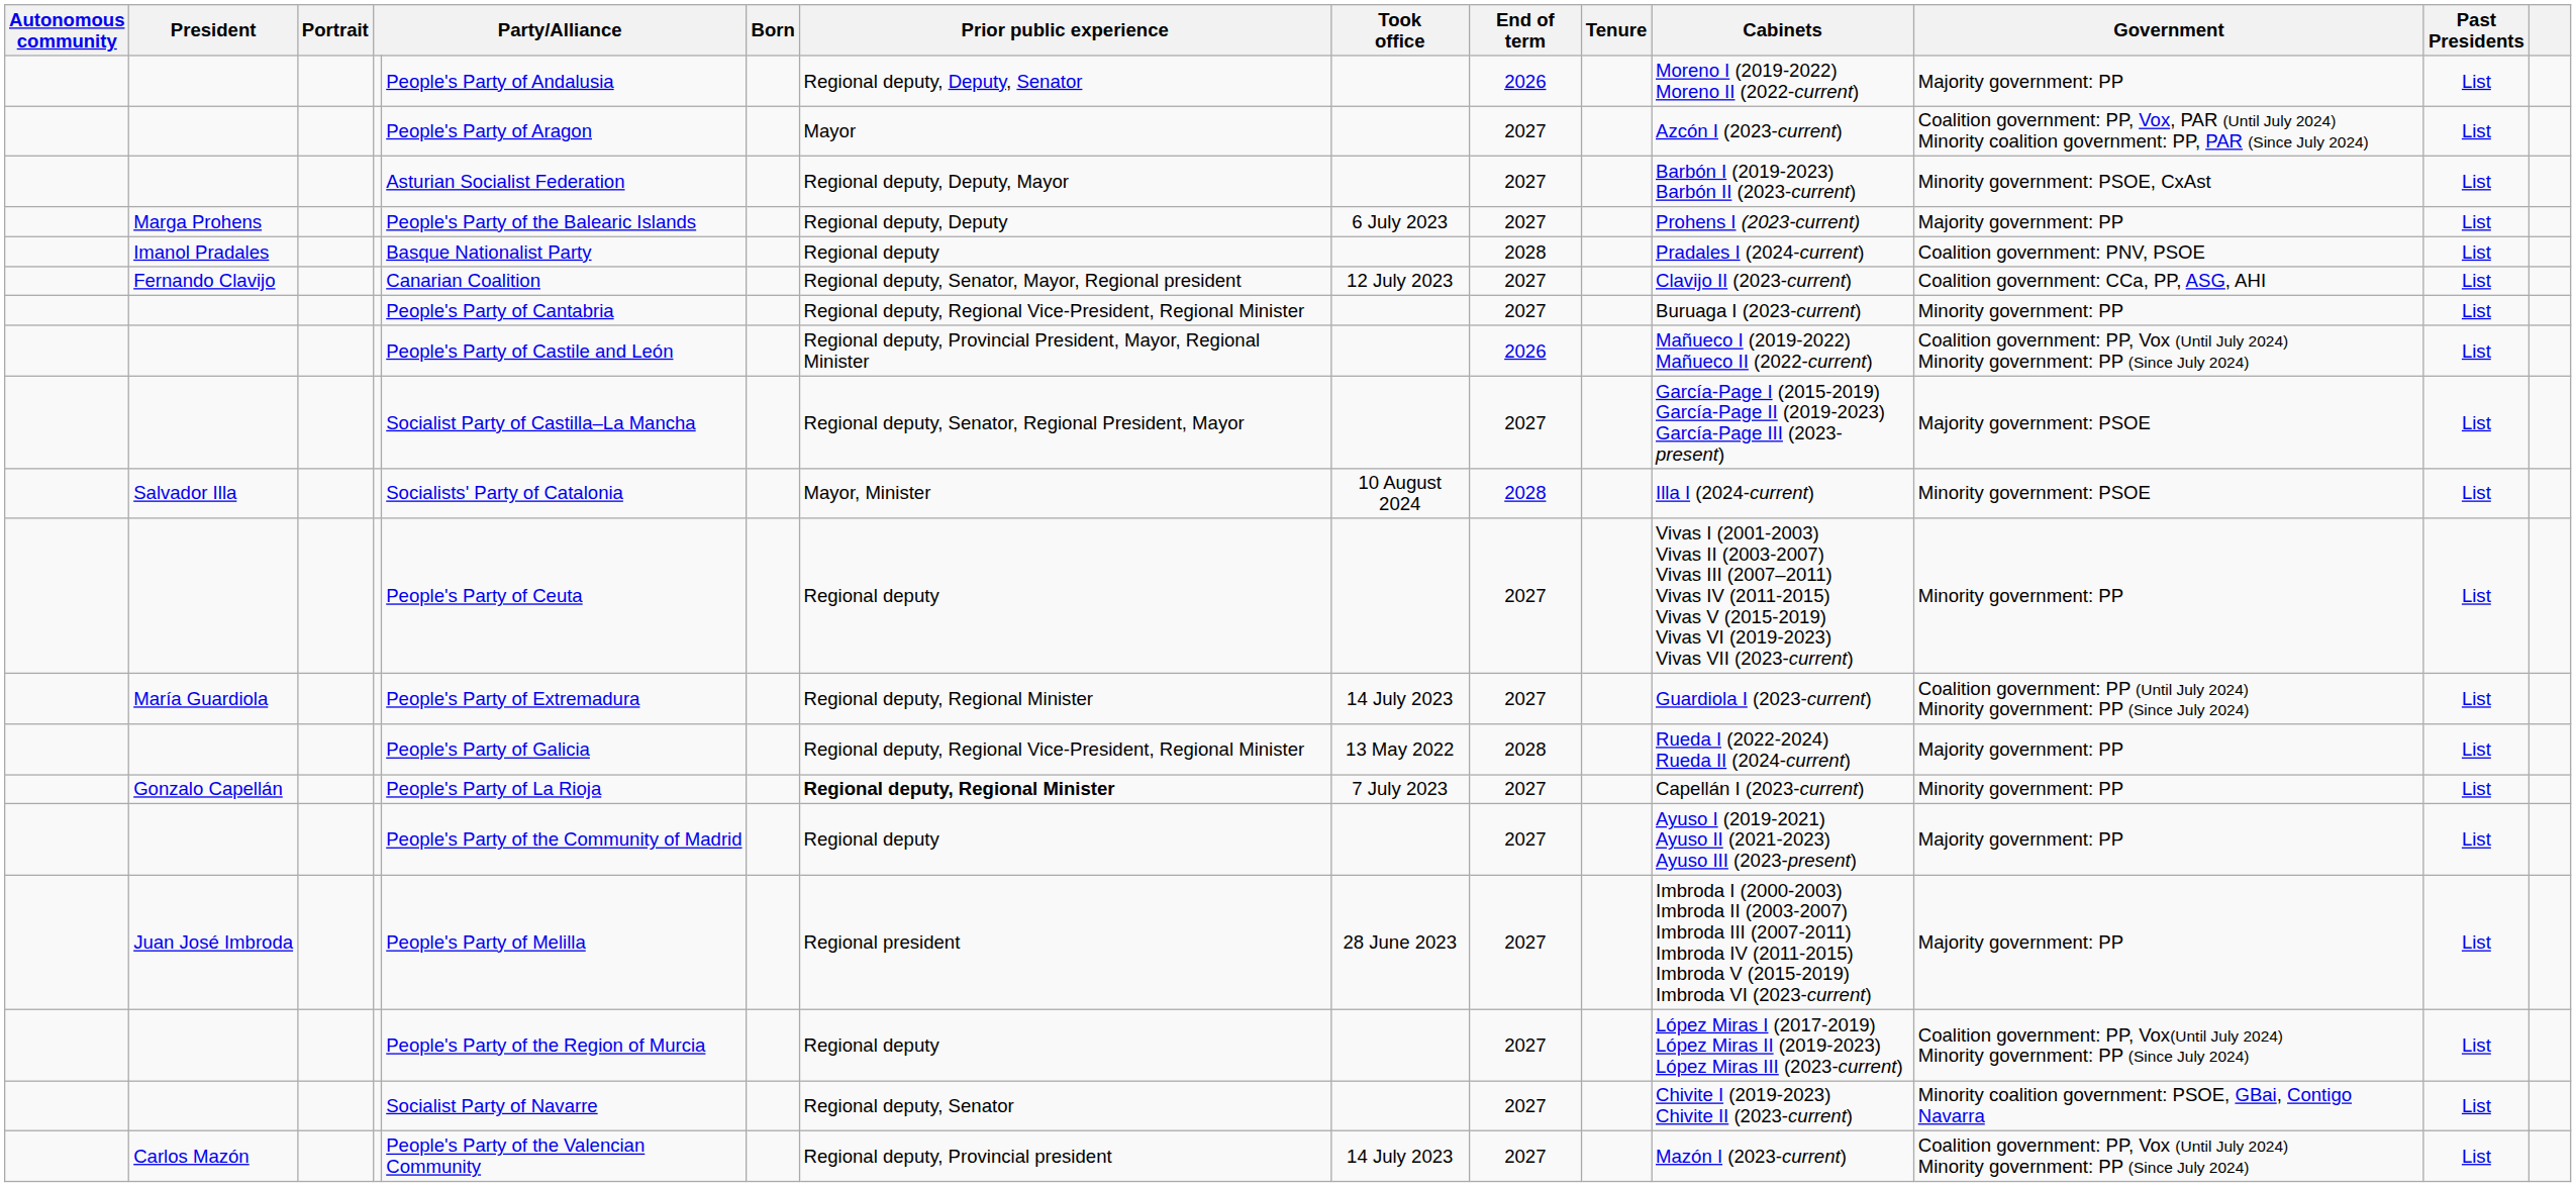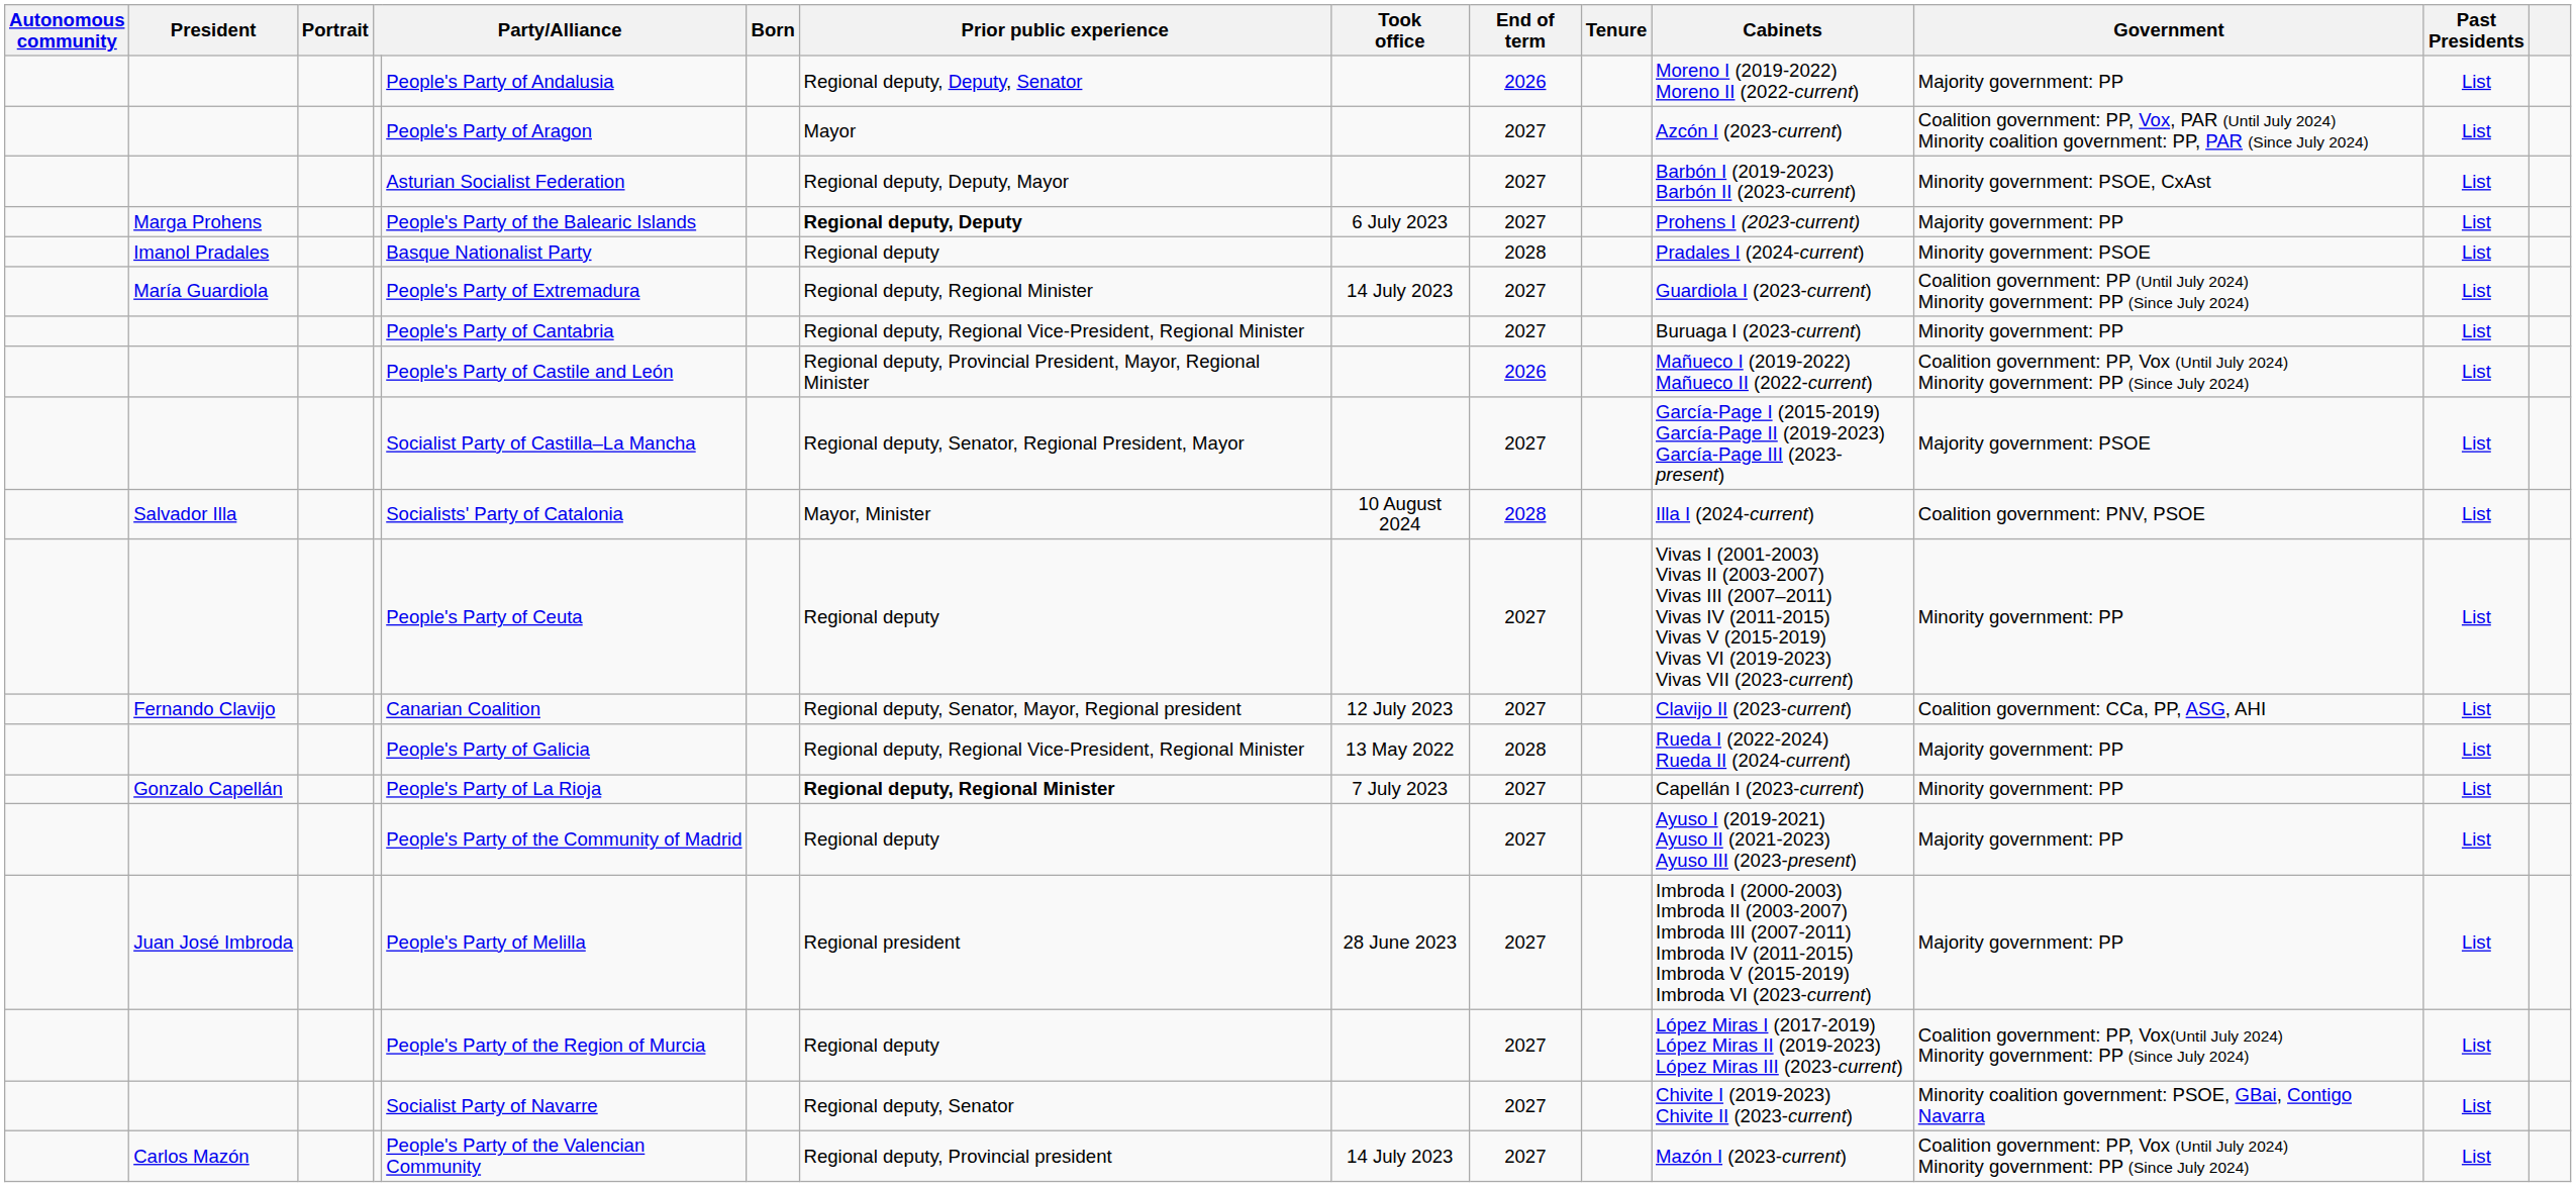Marga Prohens | Prior public experience: normal -> bold
Imanol Pradales | Government: Coalition government: PNV, PSOE -> Minority government: PSOE
rows swapped: Fernando Clavijo <-> María Guardiola
Salvador Illa | Government: Minority government: PSOE -> Coalition government: PNV, PSOE
